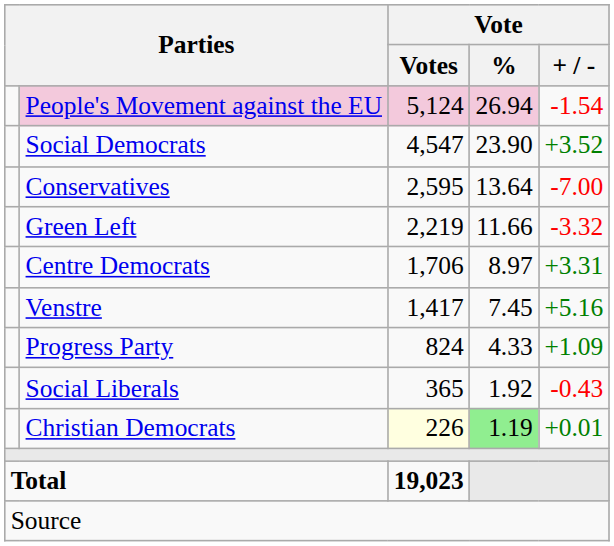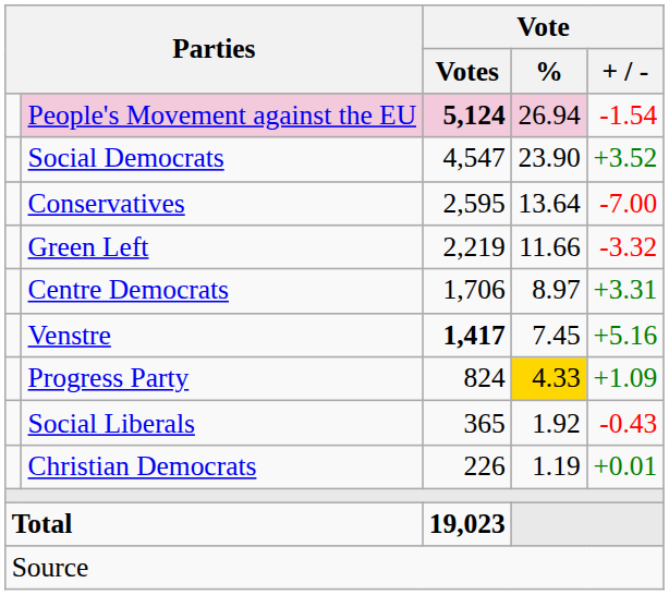People's Movement against the EU | Vote / Votes: normal -> bold
Venstre | Vote / Votes: normal -> bold
Progress Party | Vote / %: no background -> gold background
Christian Democrats | Vote / Votes: lightyellow background -> no background
Christian Democrats | Vote / %: lightgreen background -> no background
